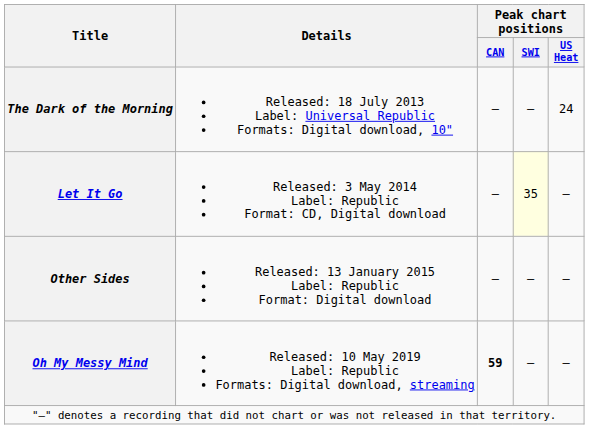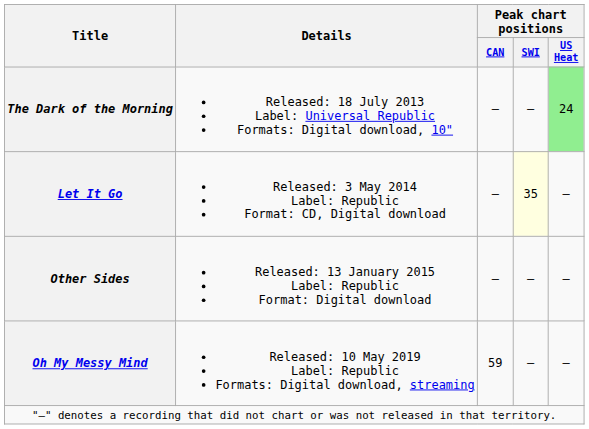The Dark of the Morning | Peak chart positions / US Heat: no background -> lightgreen background
Oh My Messy Mind | Peak chart positions / CAN: bold -> normal
